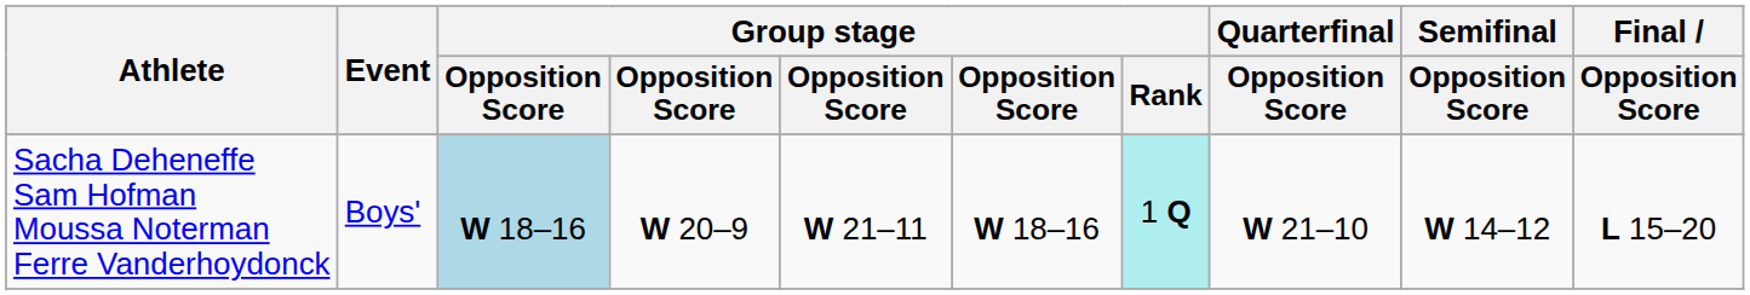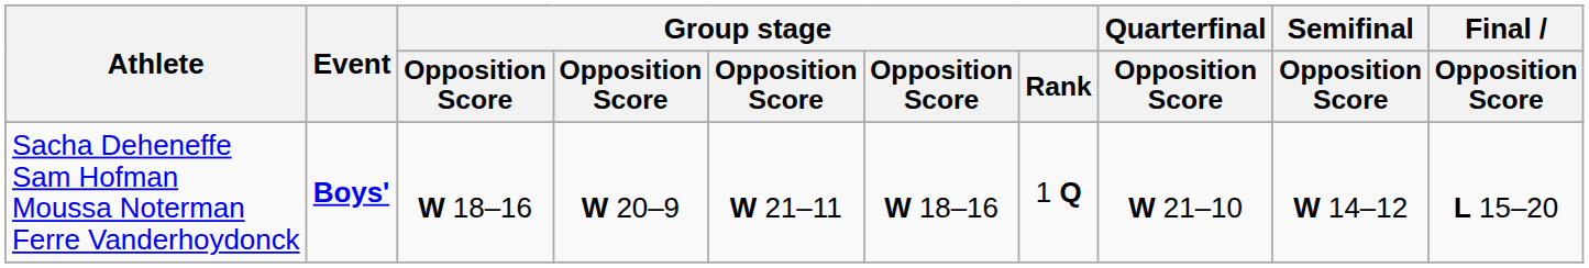row 3 | Event: normal -> bold
row 3 | column 3: lightblue background -> no background
row 3 | Group stage / Rank: paleturquoise background -> no background
